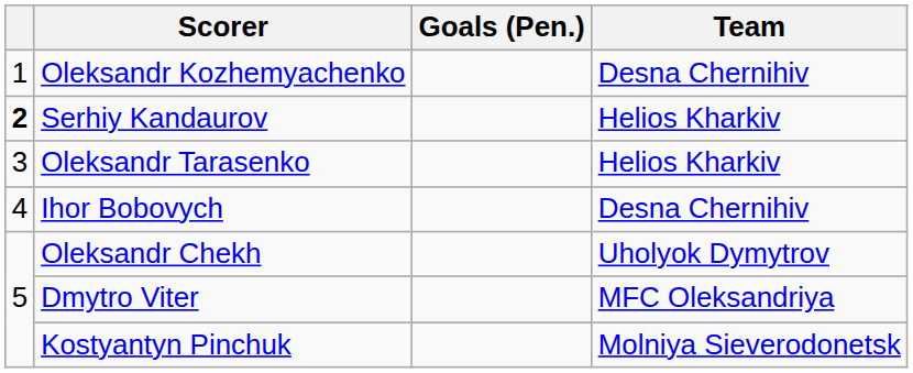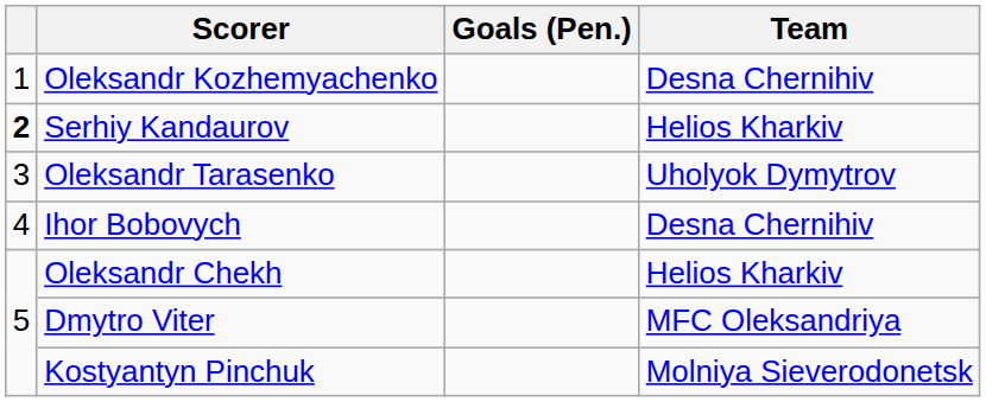Oleksandr Tarasenko | Team: Helios Kharkiv -> Uholyok Dymytrov
Oleksandr Chekh | Team: Uholyok Dymytrov -> Helios Kharkiv
